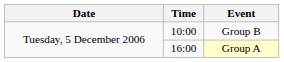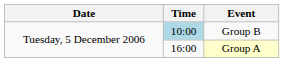Group B | Time: no background -> lightblue background
